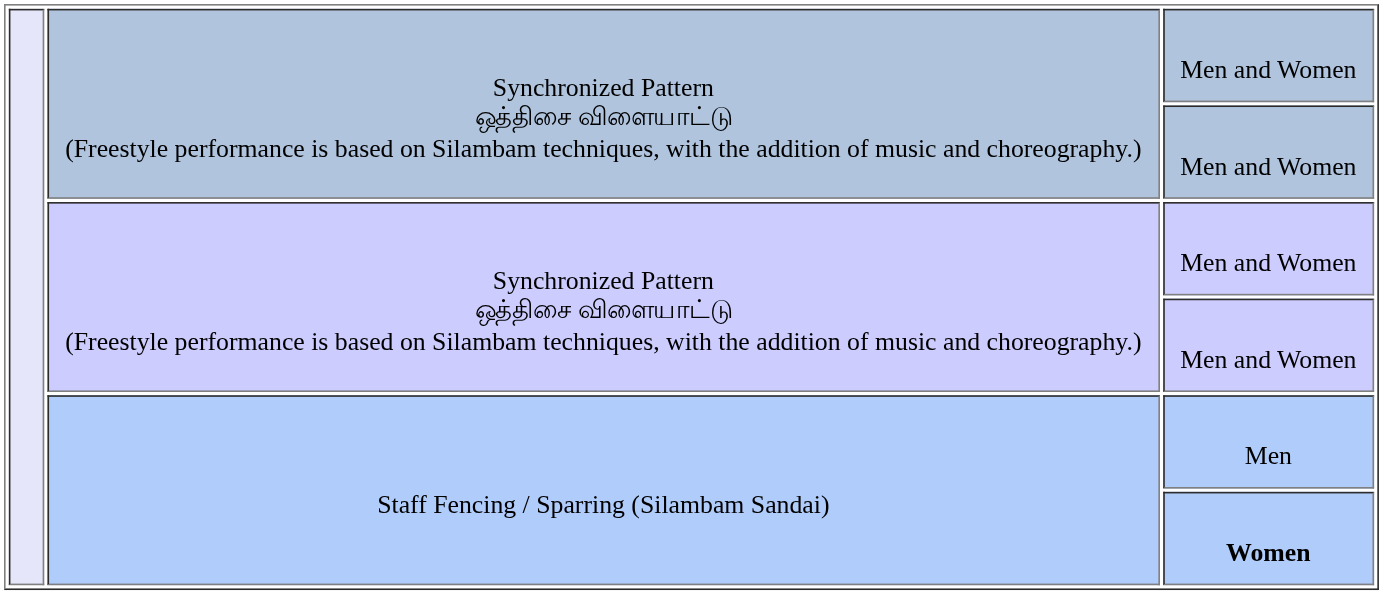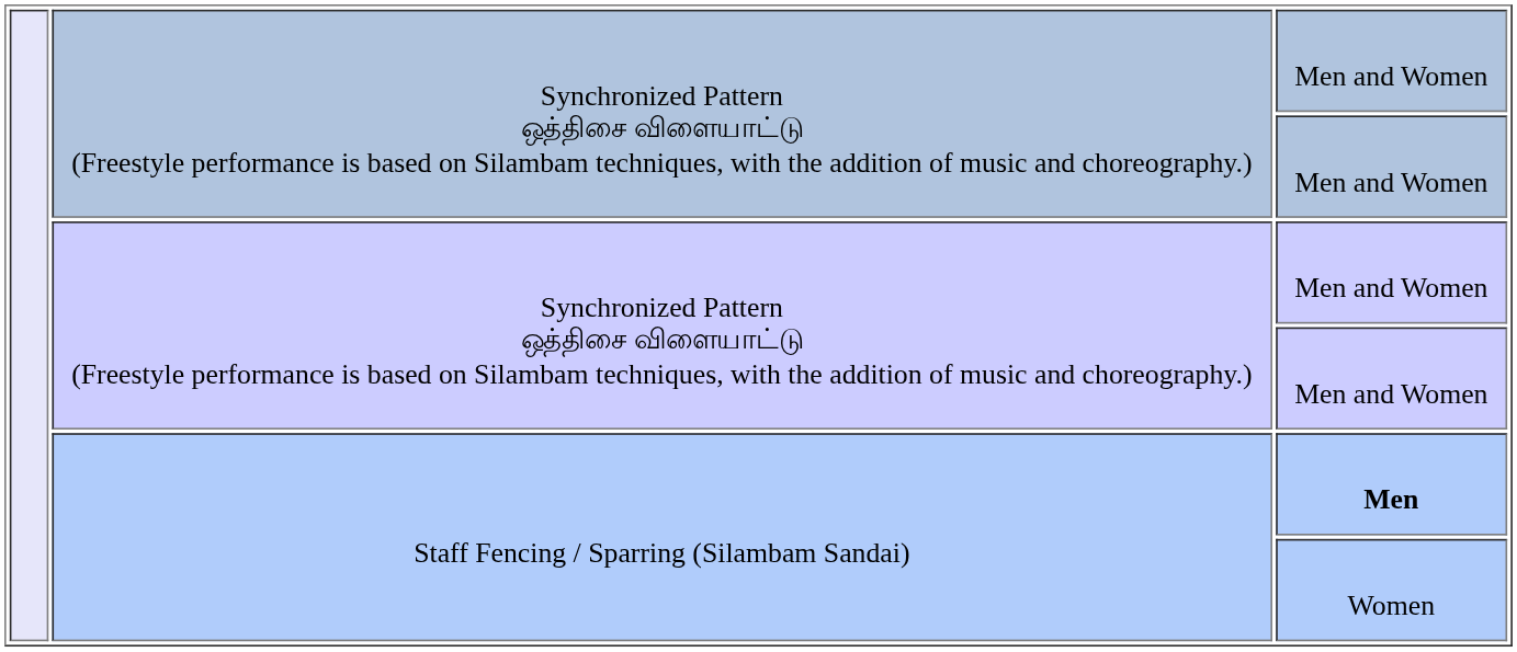Men | column 3: normal -> bold
Women | column 3: bold -> normal
